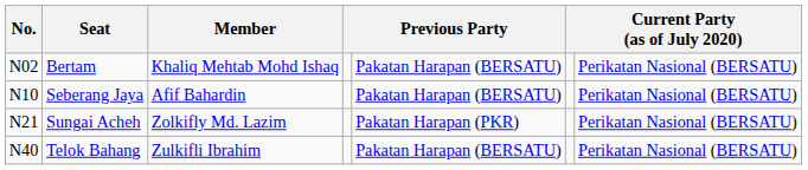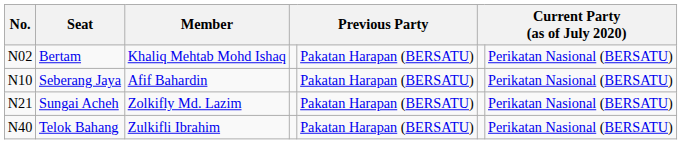Sungai Acheh | column 5: Pakatan Harapan (PKR) -> Pakatan Harapan (BERSATU)
